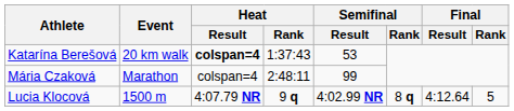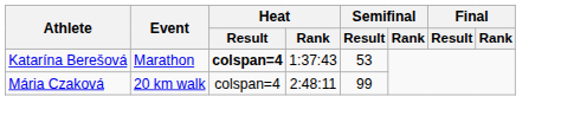Katarína Berešová | Event: 20 km walk -> Marathon
Mária Czaková | Event: Marathon -> 20 km walk
- row: Lucia Klocová | 1500 m | 4:07.79 NR | 9 q | 4:02.99 NR | 8 q | 4:12.64 | 5
